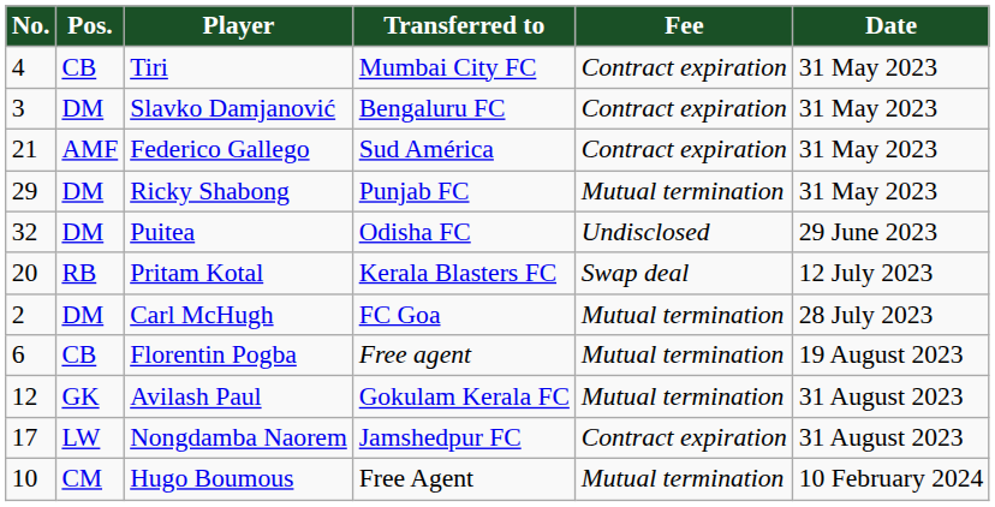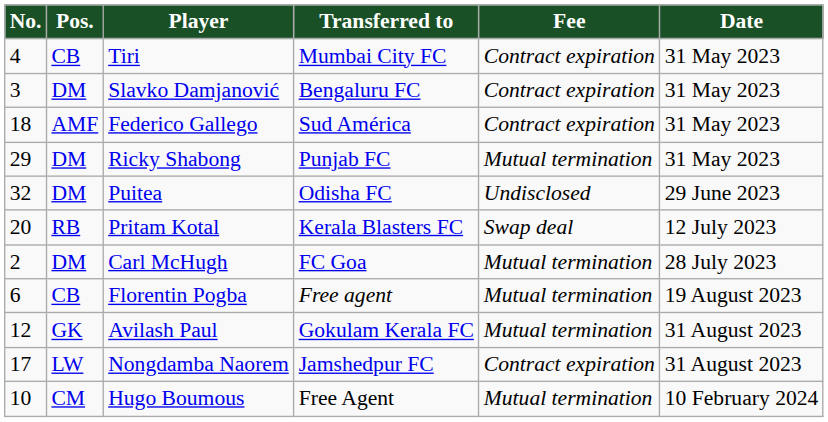Federico Gallego | No.: 21 -> 18
